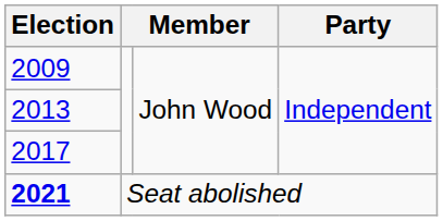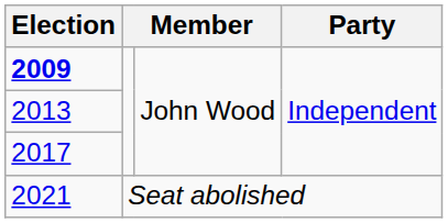2009 | Election: normal -> bold
2021 | Election: bold -> normal
